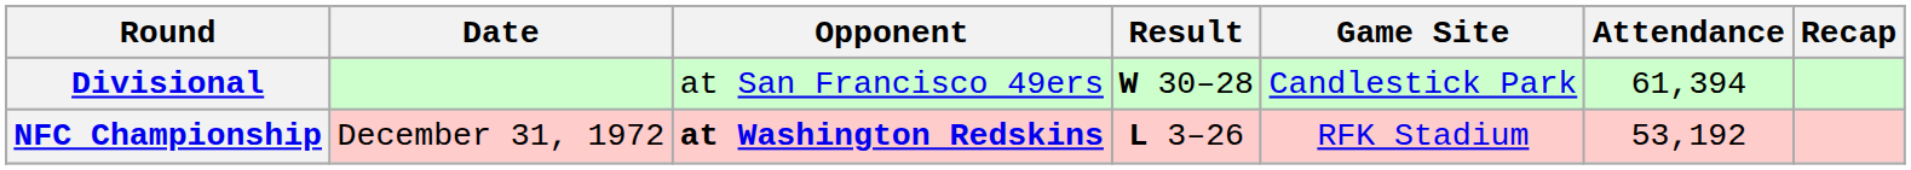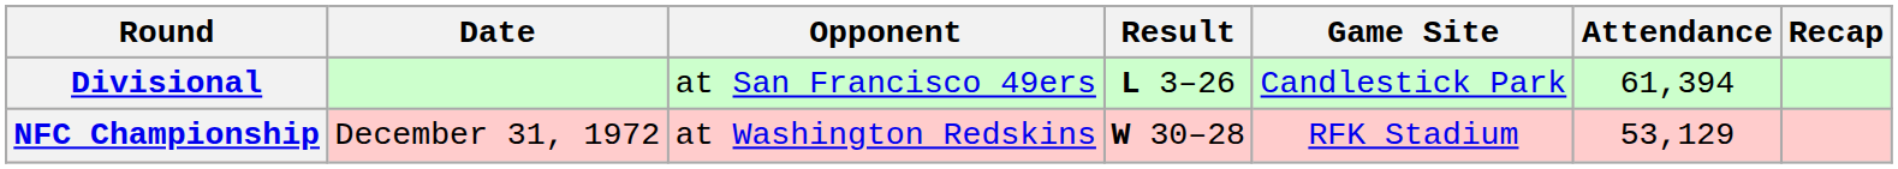Divisional | Result: W 30–28 -> L 3–26
NFC Championship | Opponent: bold -> normal
NFC Championship | Result: L 3–26 -> W 30–28
NFC Championship | Attendance: 53,192 -> 53,129
